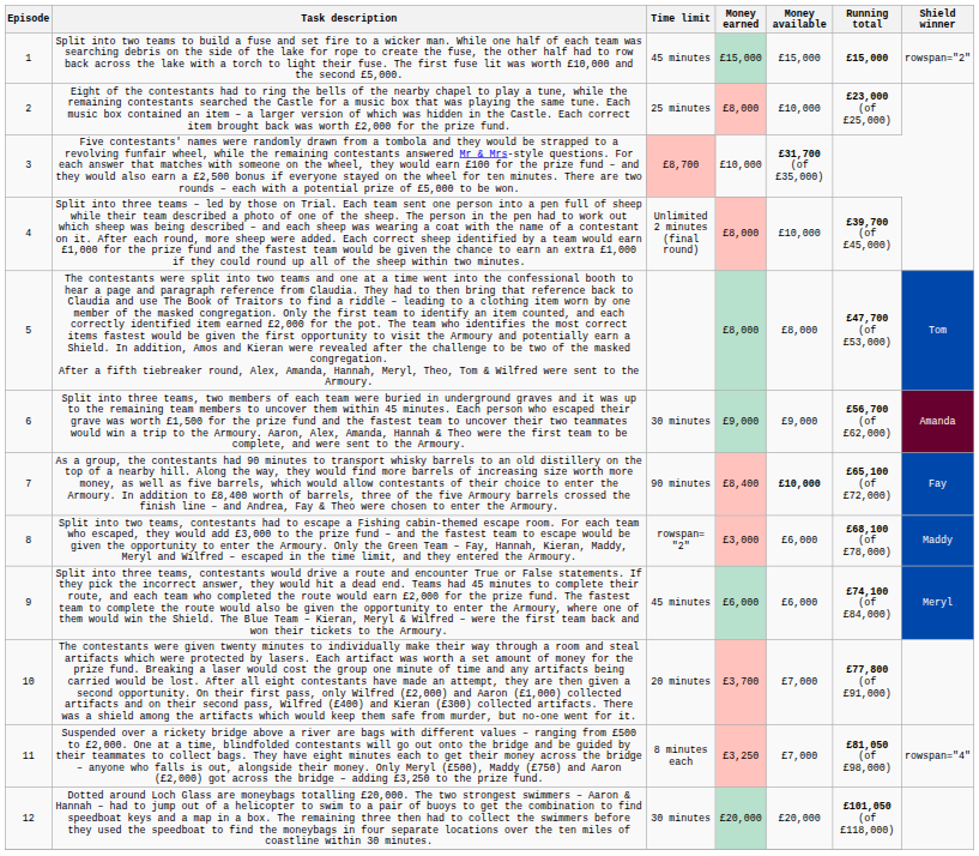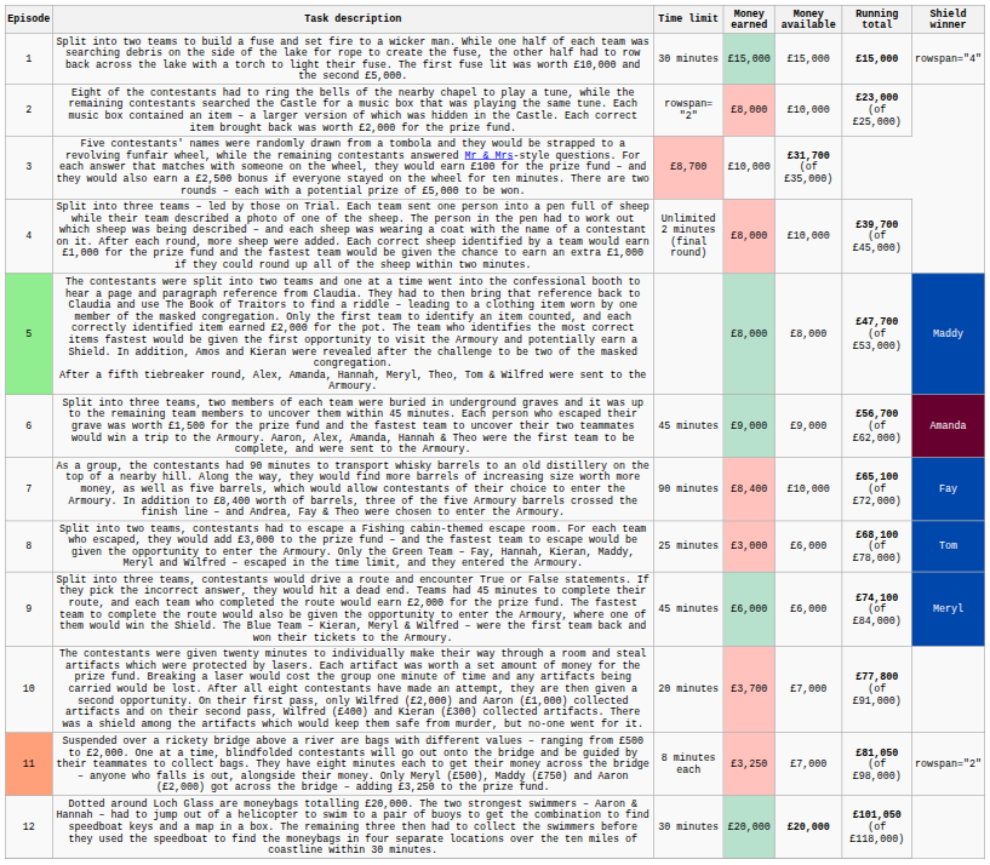row 2 | Time limit: 45 minutes -> 30 minutes
row 2 | Shield winner: rowspan="2" -> rowspan="4"
row 3 | Time limit: 25 minutes -> rowspan= "2"
row 6 | Episode: no background -> lightgreen background
row 6 | Shield winner: Tom -> Maddy
row 7 | Time limit: 30 minutes -> 45 minutes
row 8 | Money available: bold -> normal
row 9 | Time limit: rowspan= "2" -> 25 minutes
row 9 | Shield winner: Maddy -> Tom
row 12 | Episode: no background -> lightsalmon background
row 12 | Shield winner: rowspan="4" -> rowspan="2"
row 13 | Money available: normal -> bold
